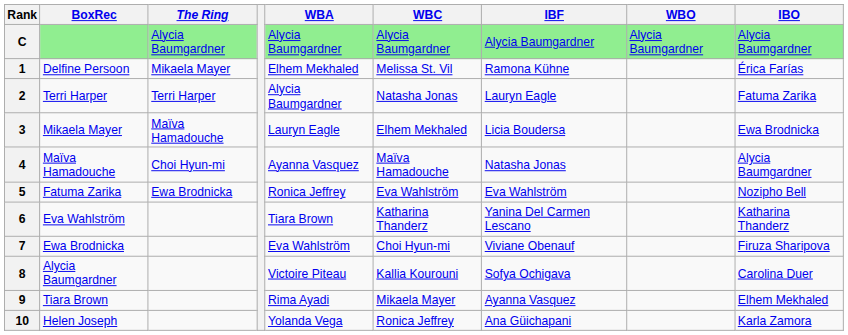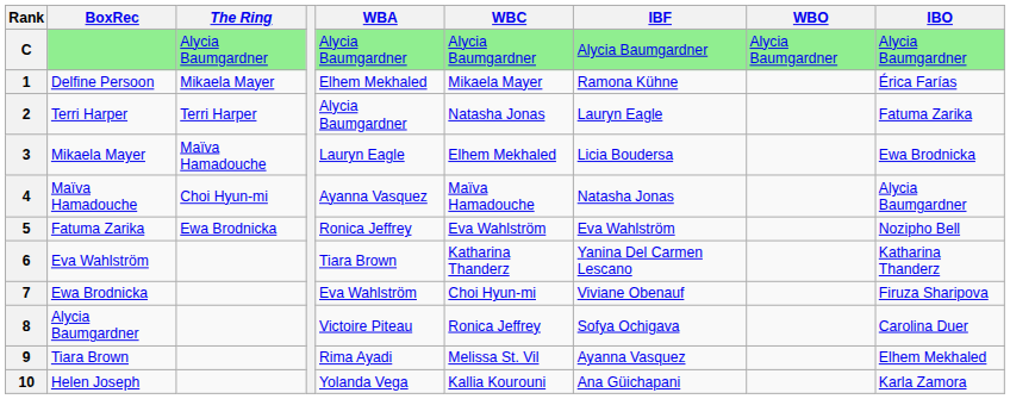1 | WBC: Melissa St. Vil -> Mikaela Mayer
8 | WBC: Kallia Kourouni -> Ronica Jeffrey
9 | WBC: Mikaela Mayer -> Melissa St. Vil
10 | WBC: Ronica Jeffrey -> Kallia Kourouni
